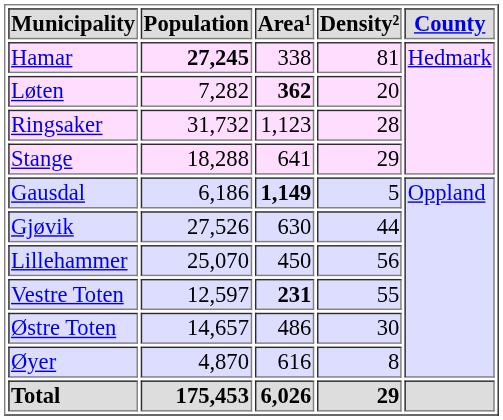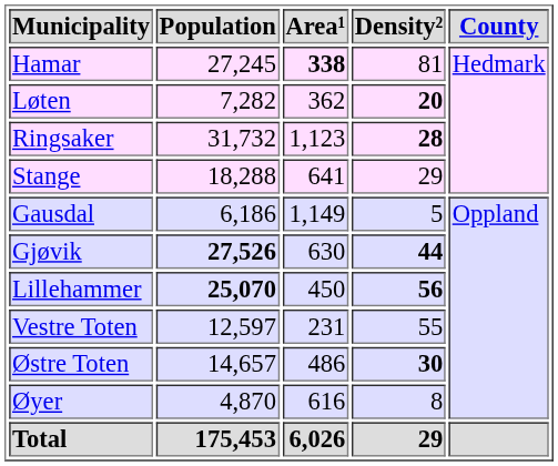Hamar | Population: bold -> normal
Hamar | Area¹: normal -> bold
Løten | Area¹: bold -> normal
Løten | Density²: normal -> bold
Ringsaker | Density²: normal -> bold
Gausdal | Area¹: bold -> normal
Gjøvik | Population: normal -> bold
Gjøvik | Density²: normal -> bold
Lillehammer | Population: normal -> bold
Lillehammer | Density²: normal -> bold
Vestre Toten | Area¹: bold -> normal
Østre Toten | Density²: normal -> bold
